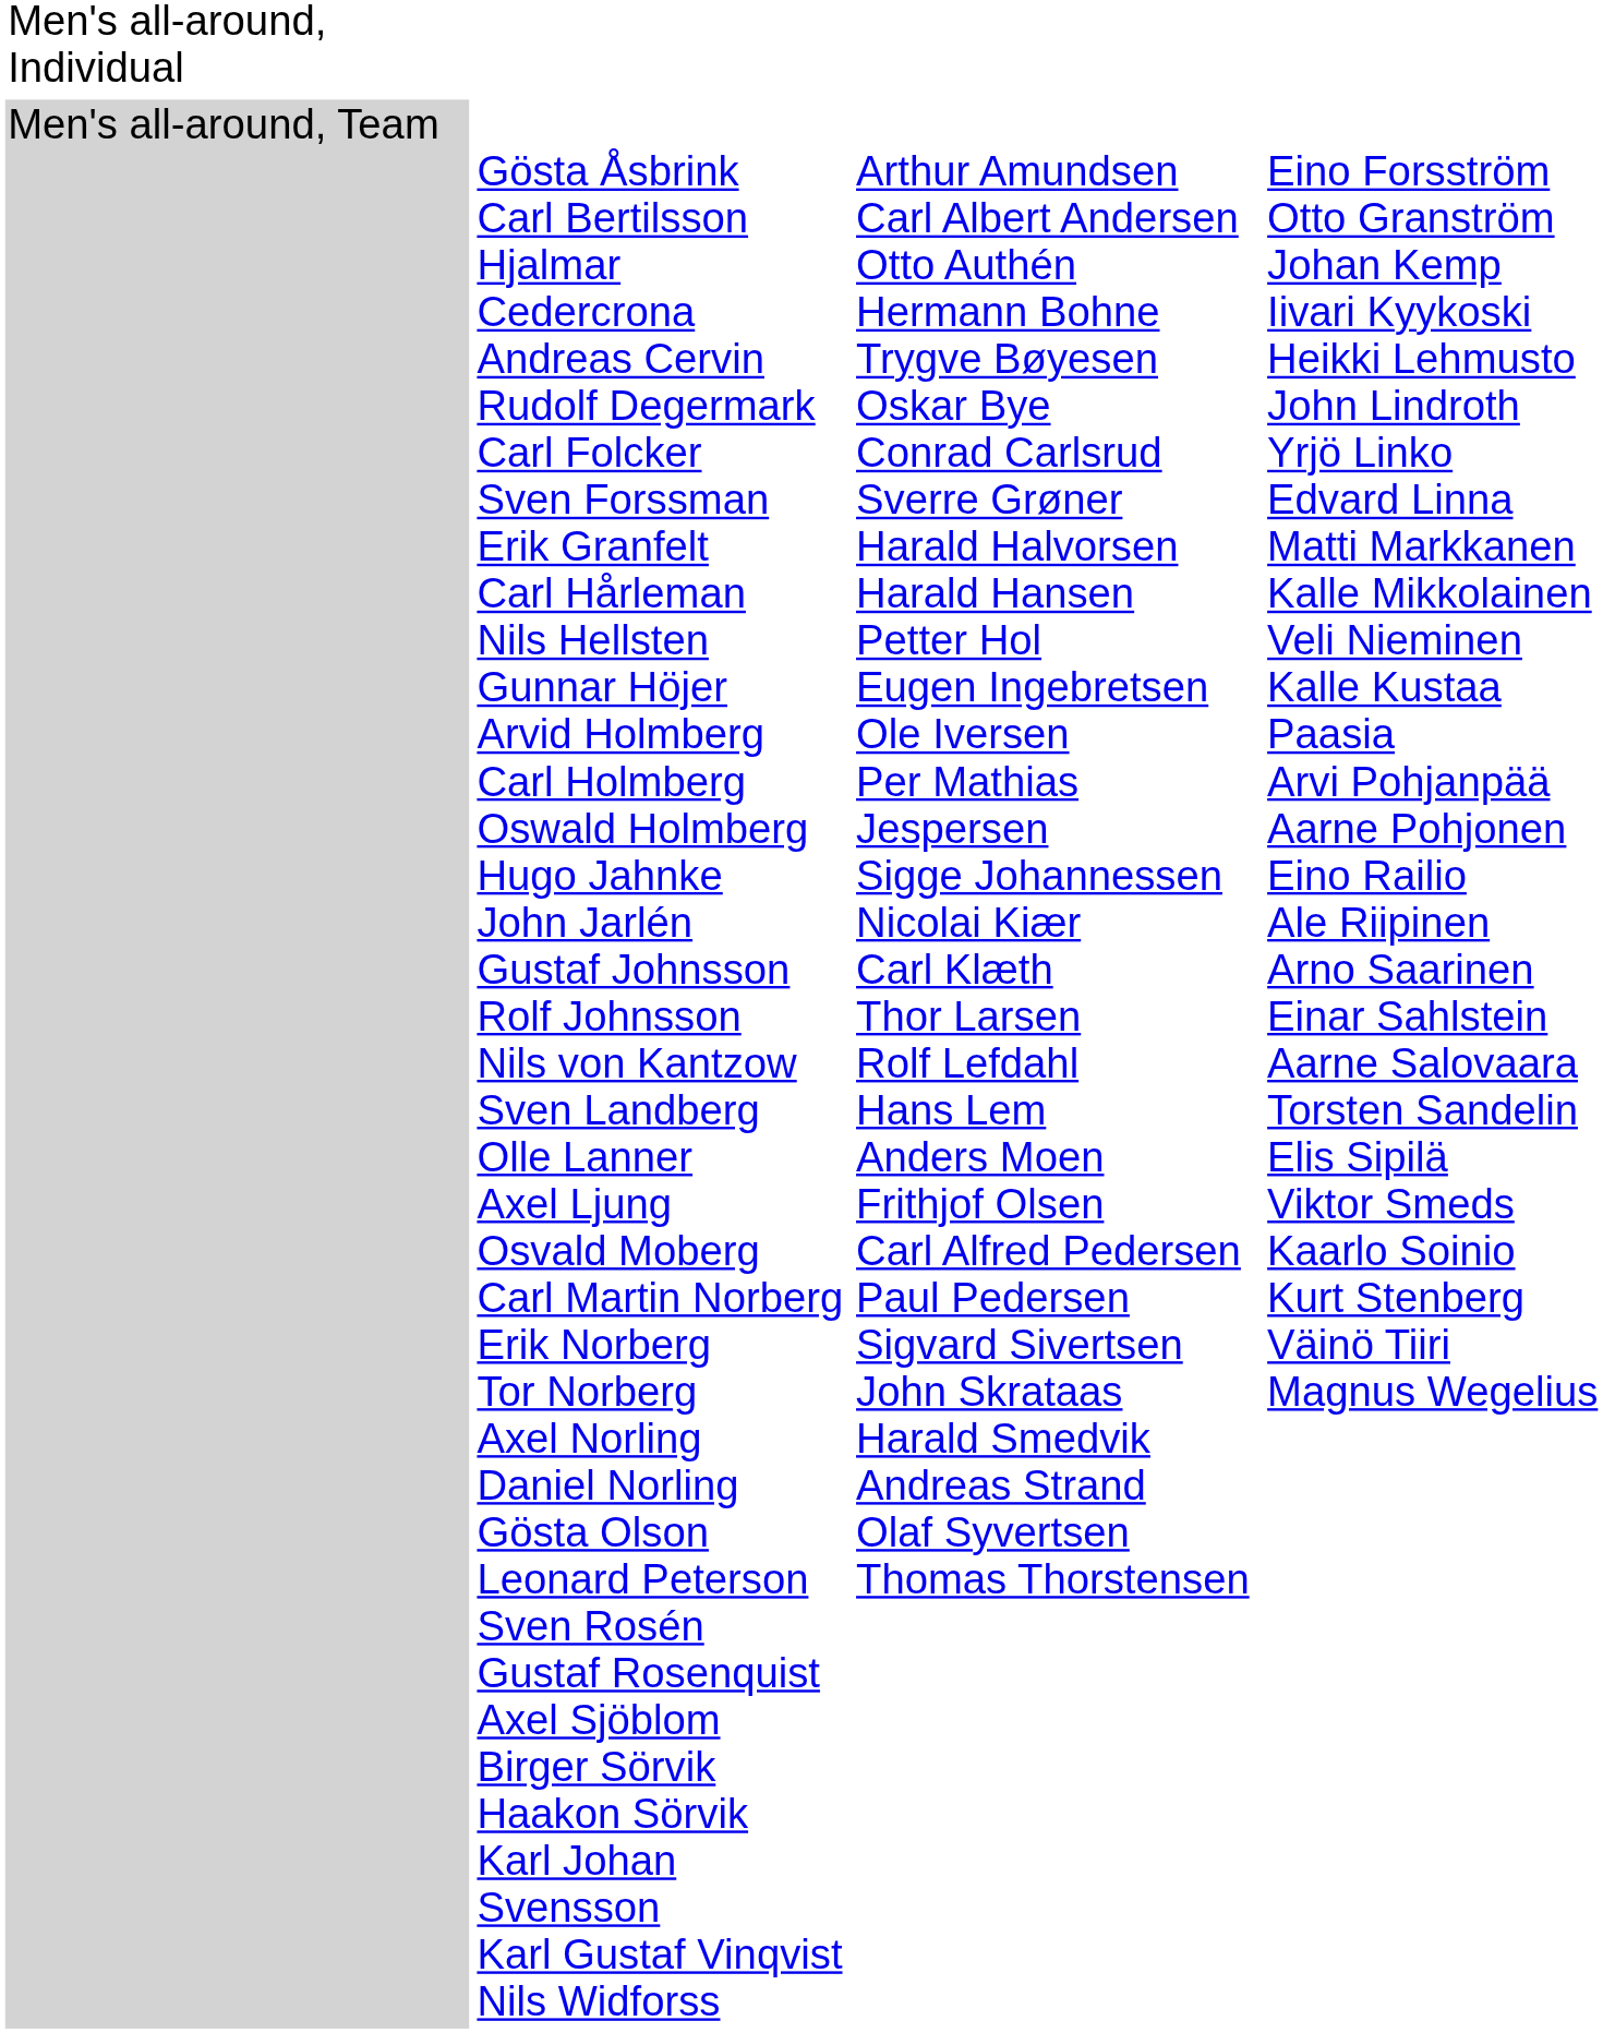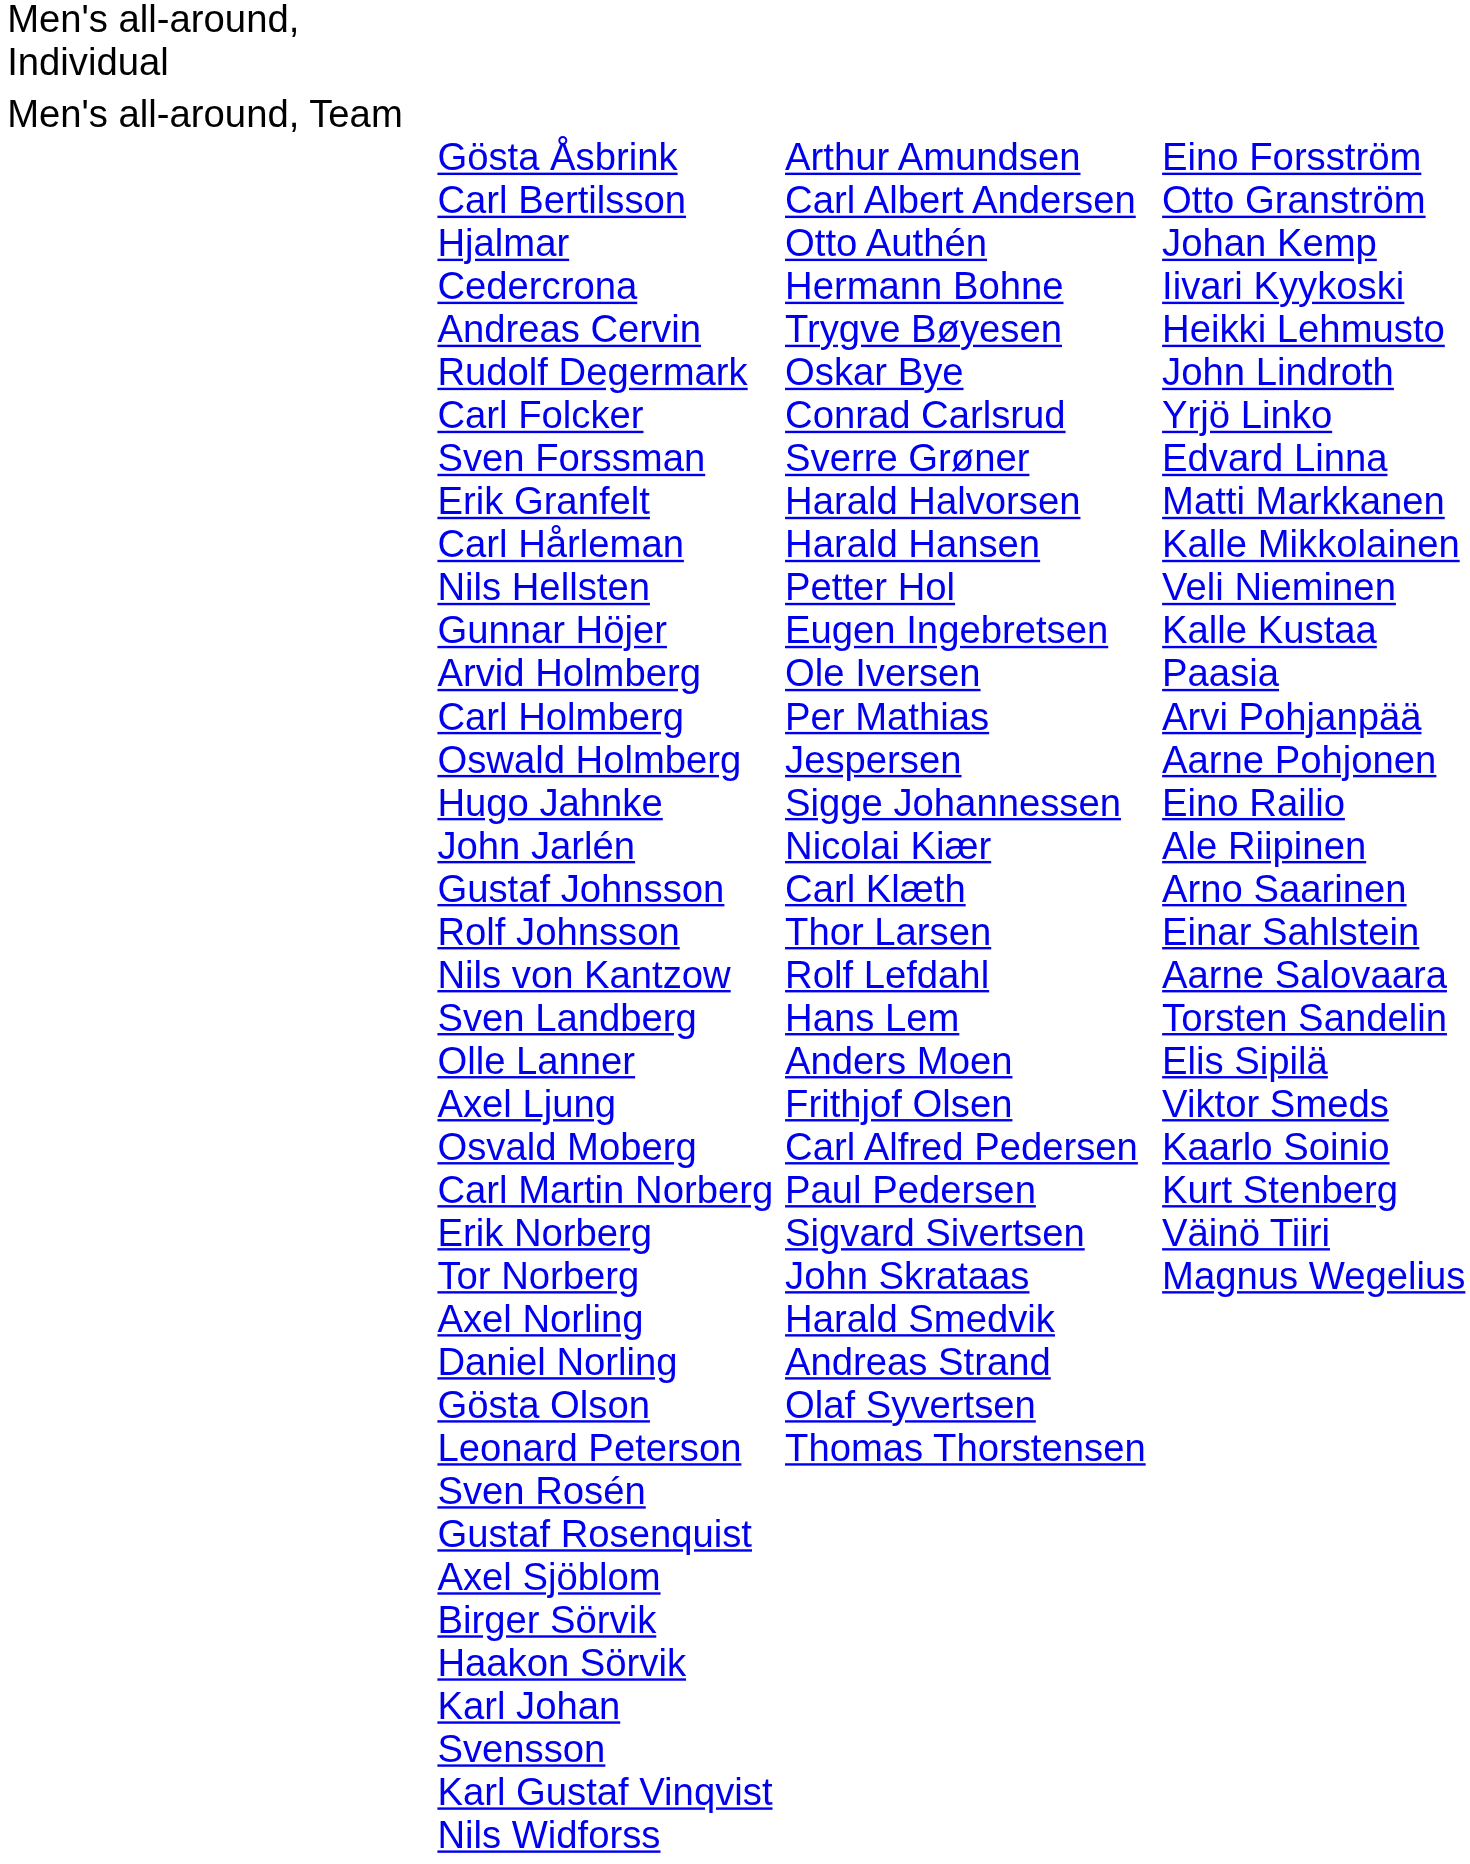row 2 | column 1: lightgrey background -> no background
